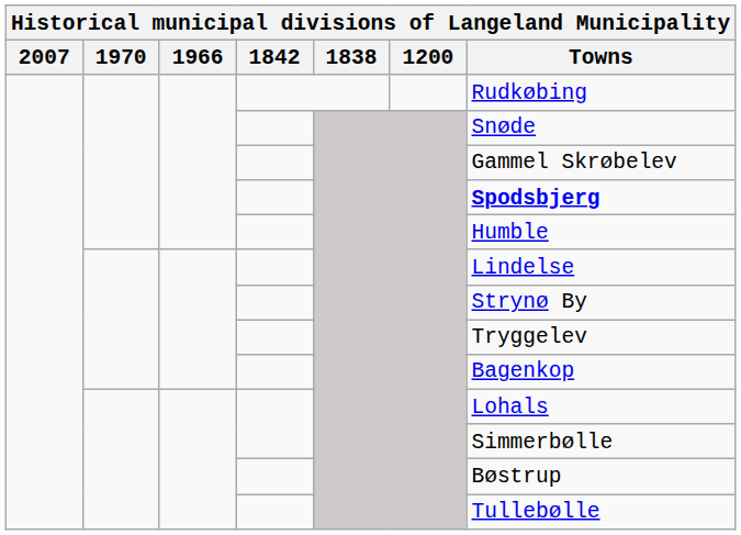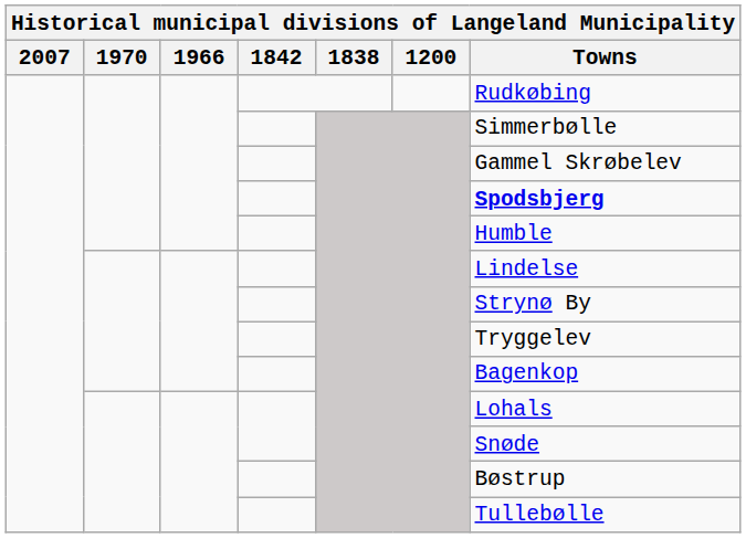row 4 | Towns: Snøde -> Simmerbølle
row 13 | Towns: Simmerbølle -> Snøde
